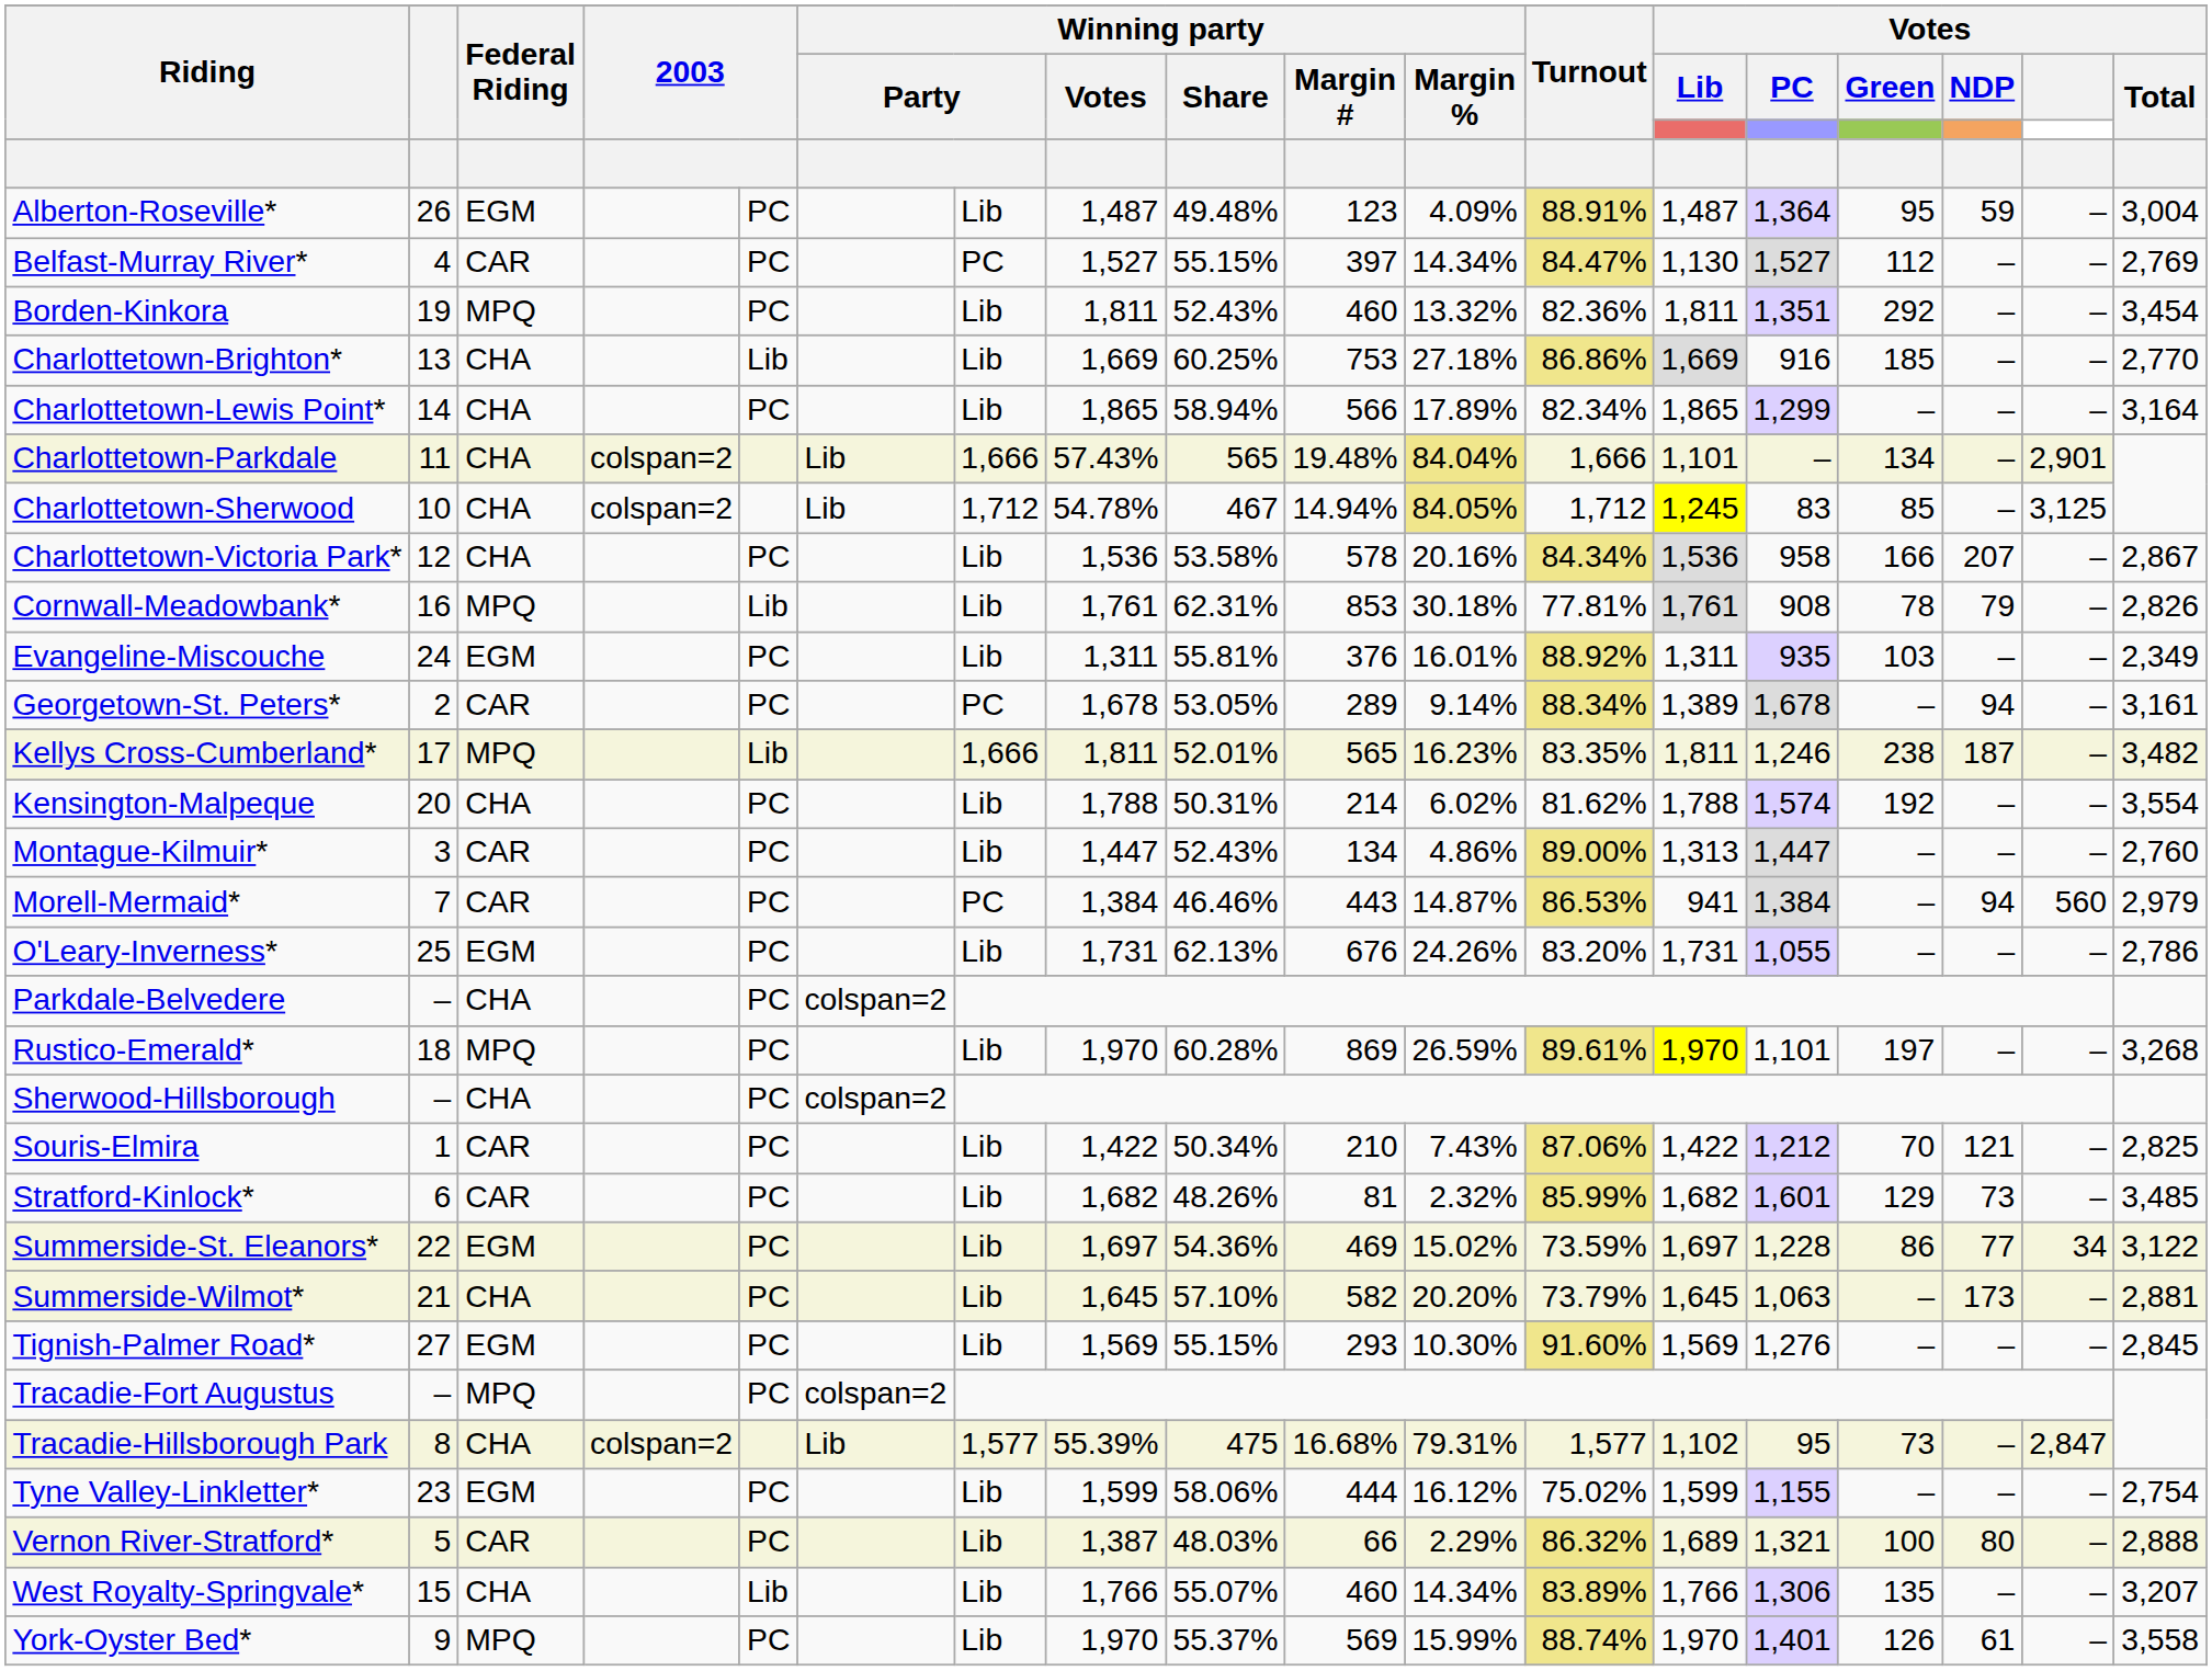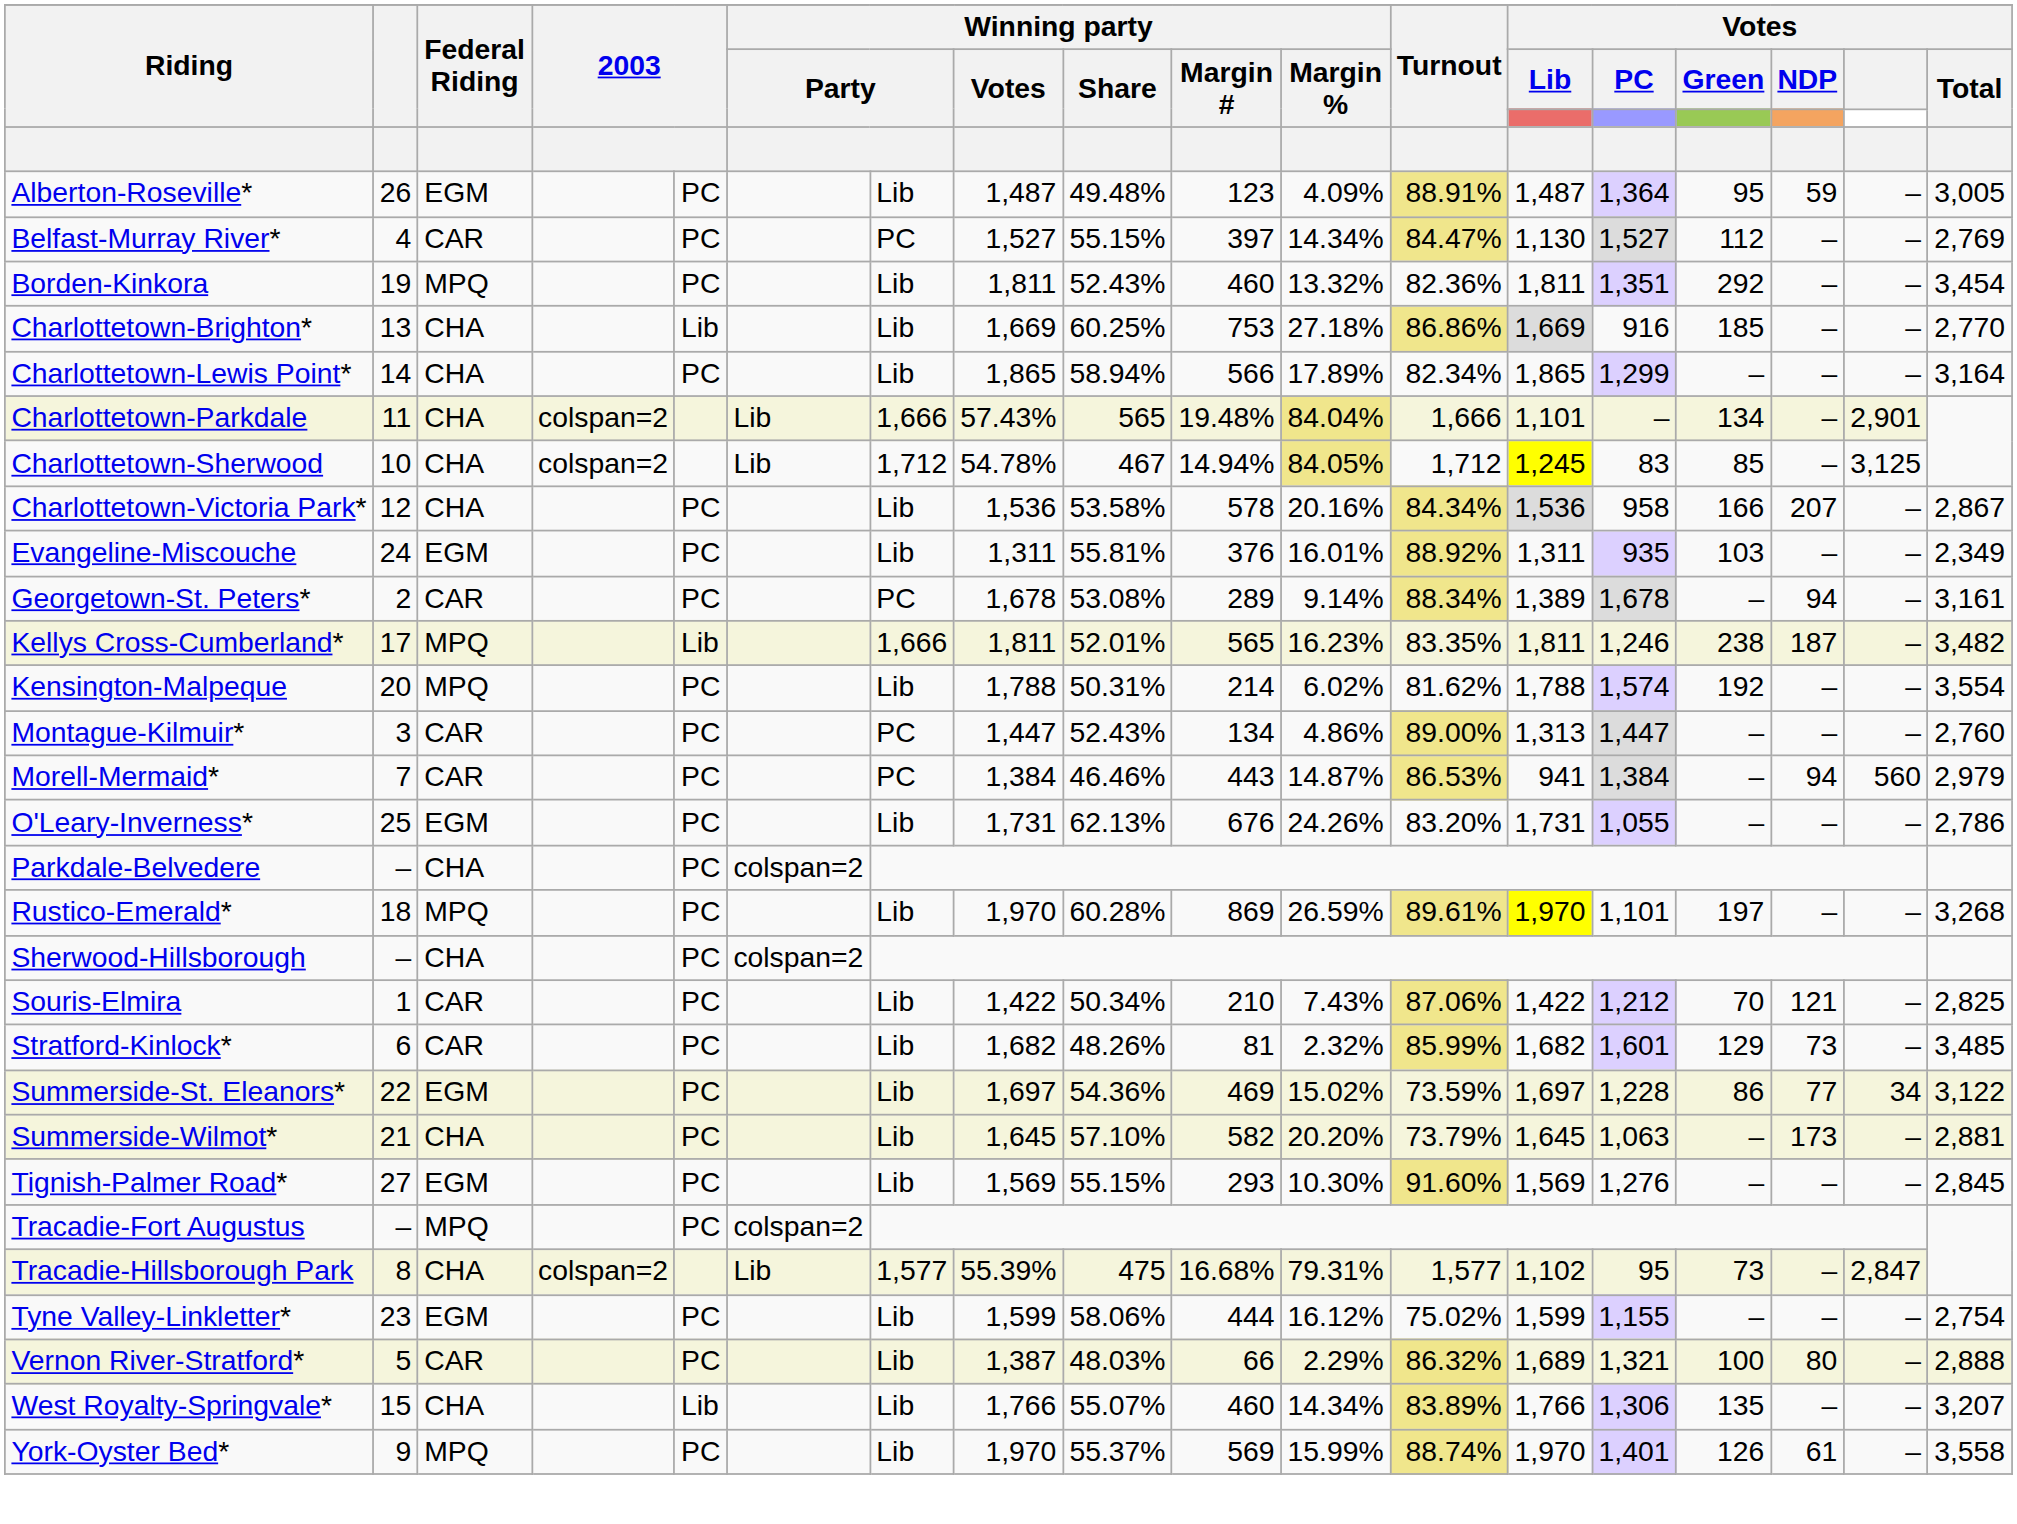Alberton-Roseville* | Votes / Total: 3,004 -> 3,005
- row: Cornwall-Meadowbank* | 16 | MPQ | Lib | Lib | 1,761 | 62.31% | 853 | 30.18% | 77.81% | 1,761 | 908 | 78 | 79 | – | 2,826
Georgetown-St. Peters* | Winning party / Share: 53.05% -> 53.08%
Kensington-Malpeque | Federal Riding: CHA -> MPQ
Montague-Kilmuir* | column 7: Lib -> PC
